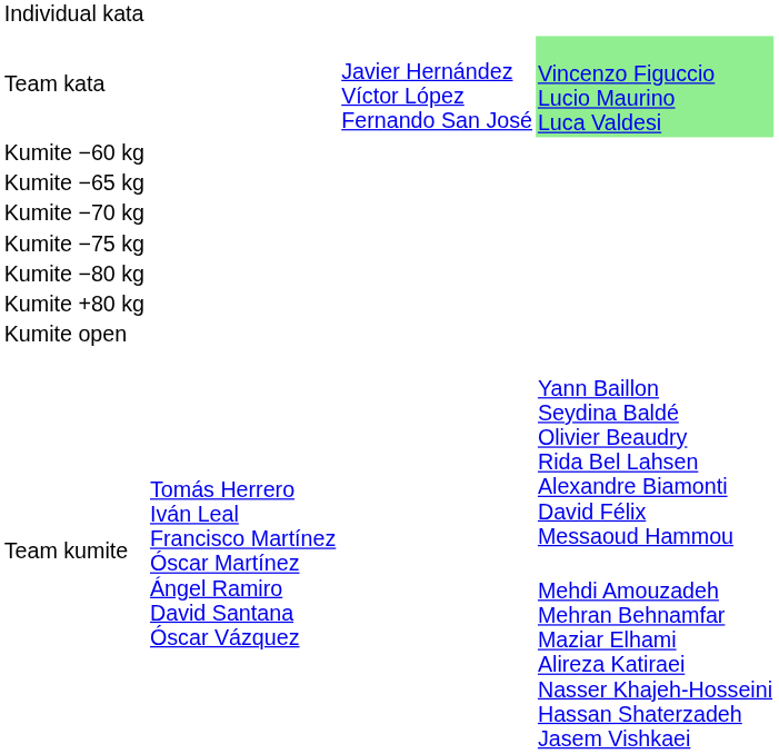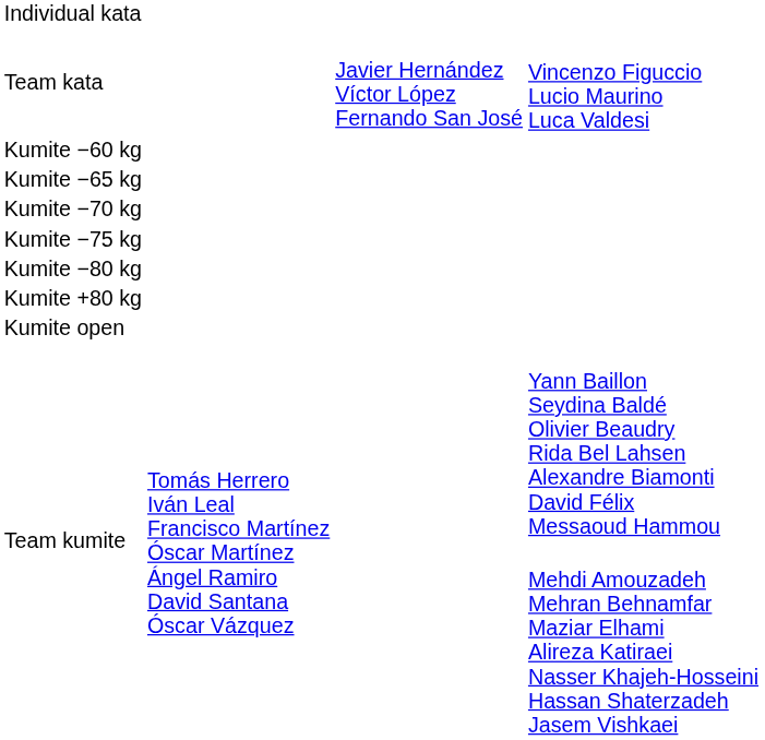Team kata / Vincenzo Figuccio Lucio Maurino Luca Valdesi | column 4: lightgreen background -> no background
